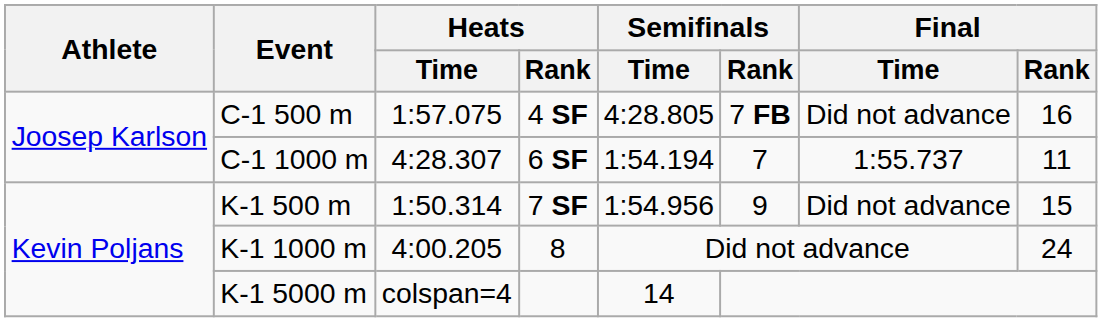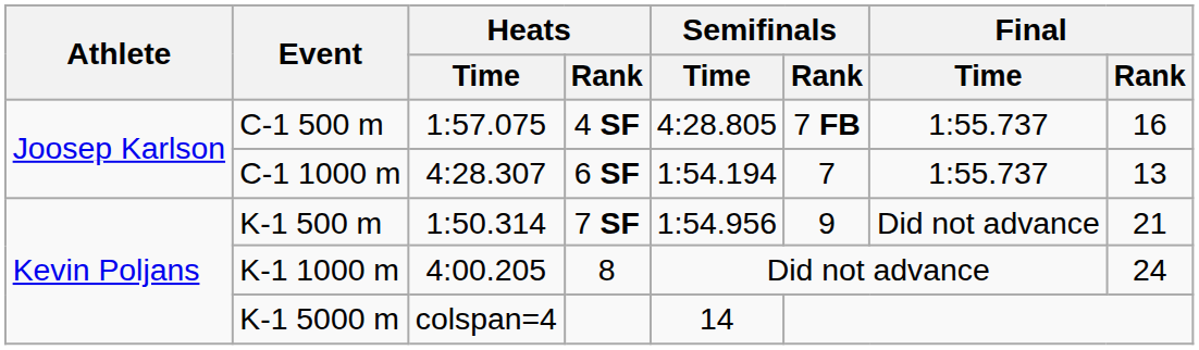C-1 500 m | Final / Time: Did not advance -> 1:55.737
C-1 1000 m | Final / Rank: 11 -> 13
K-1 500 m | Final / Rank: 15 -> 21
